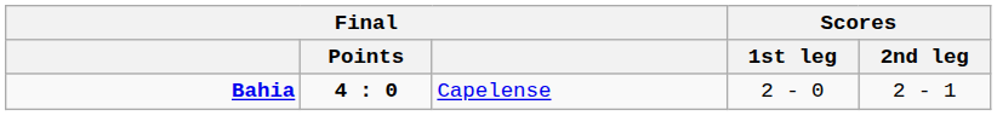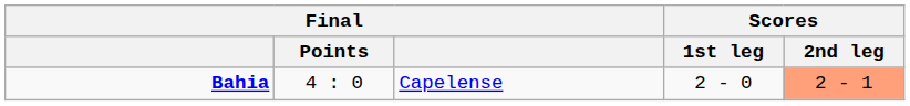Bahia | Final / Points: bold -> normal
Bahia | Scores / 2nd leg: no background -> lightsalmon background
